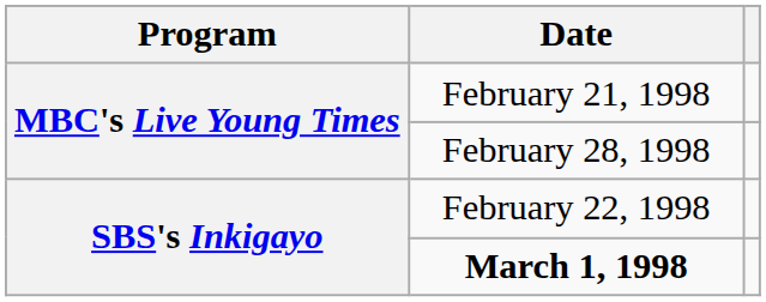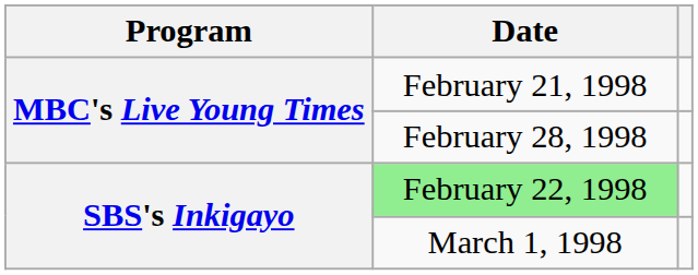February 22, 1998 | Date: no background -> lightgreen background
March 1, 1998 | Date: bold -> normal
